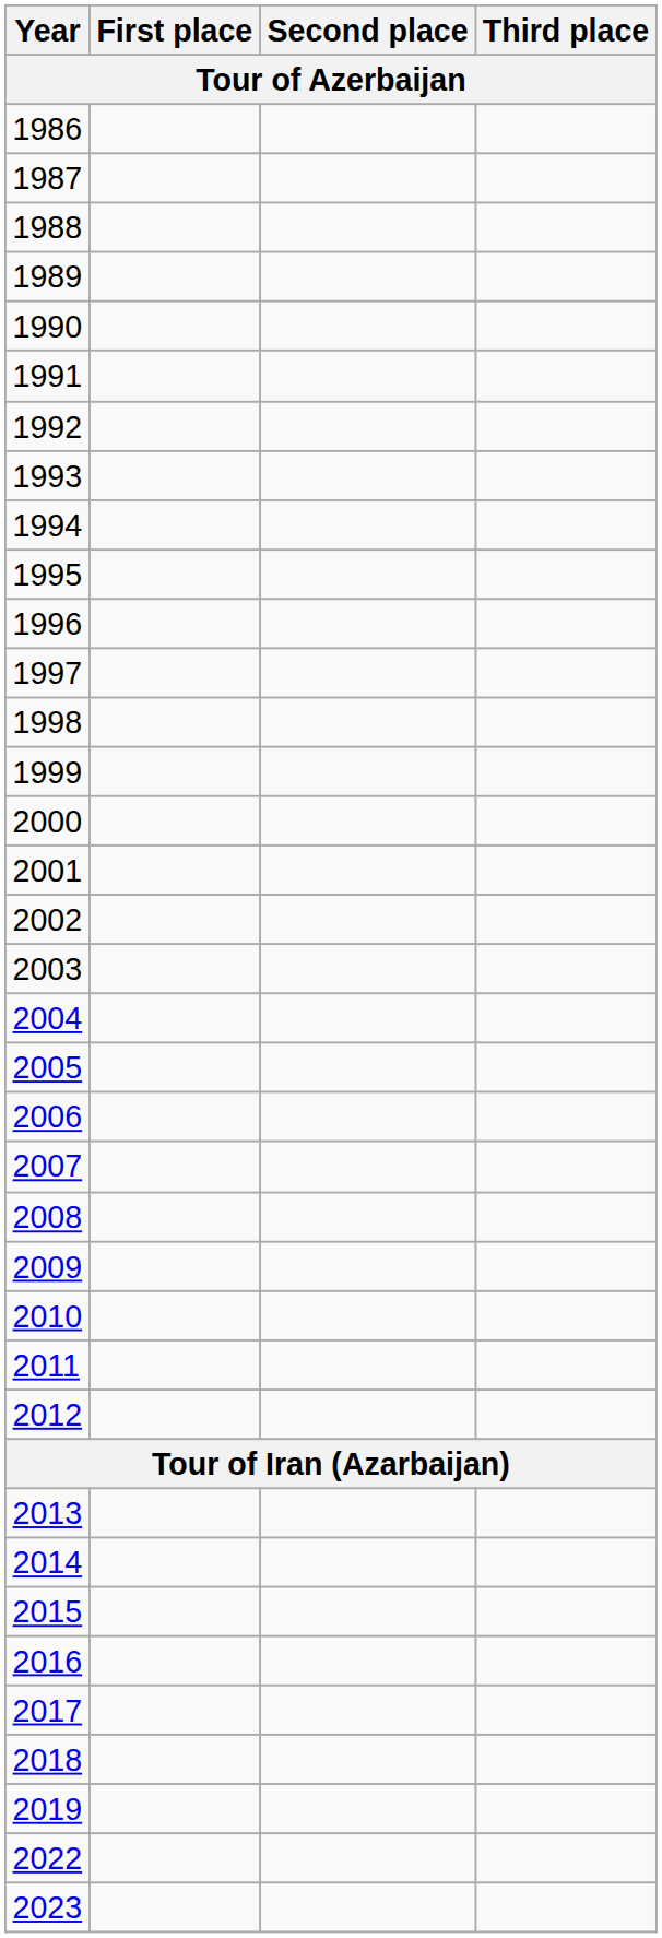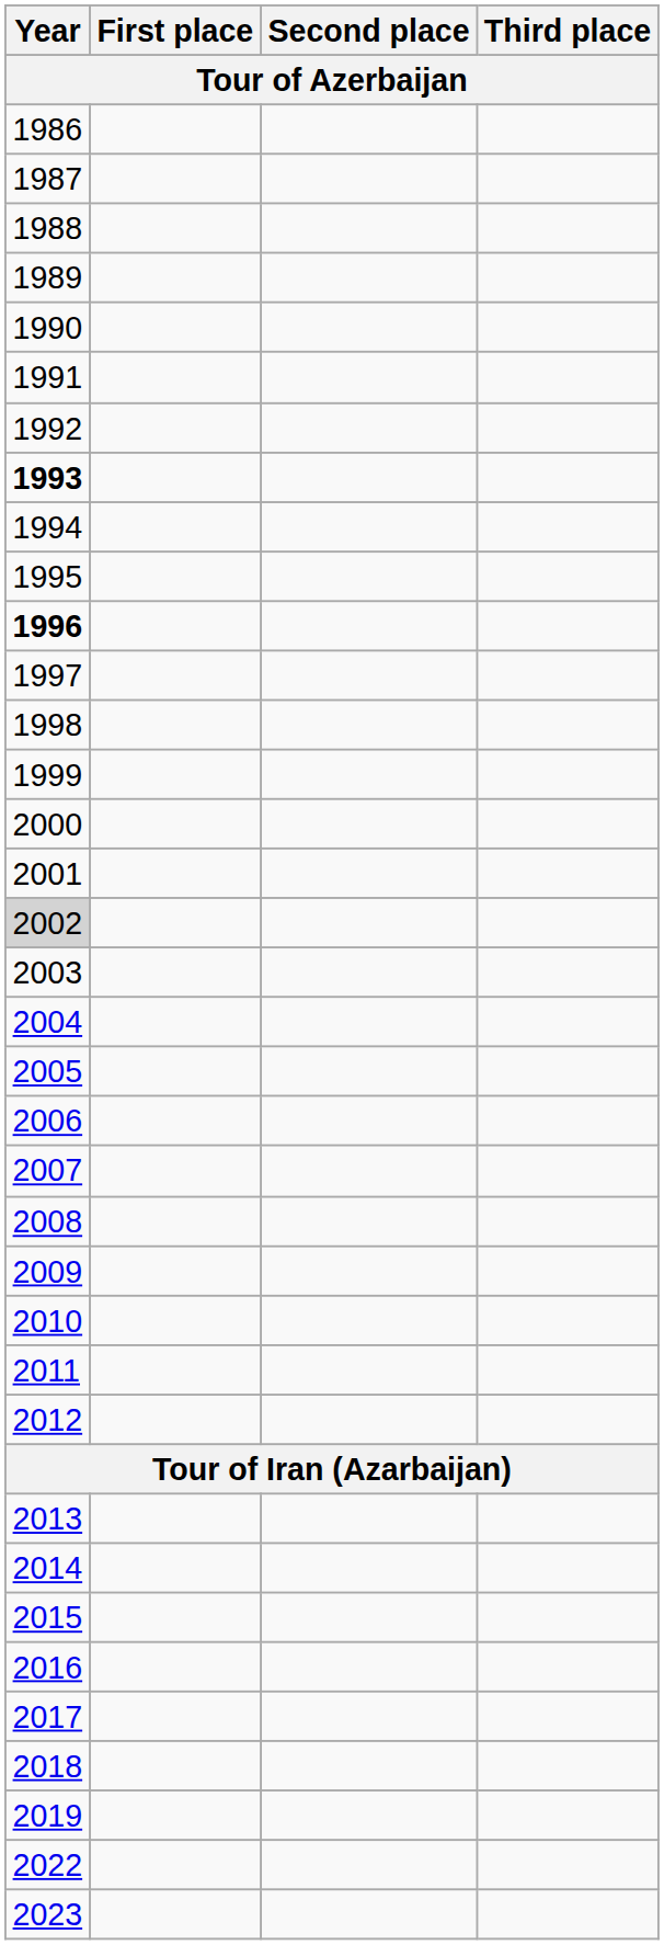1993 | Year: normal -> bold
1996 | Year: normal -> bold
2002 | Year: no background -> lightgrey background
